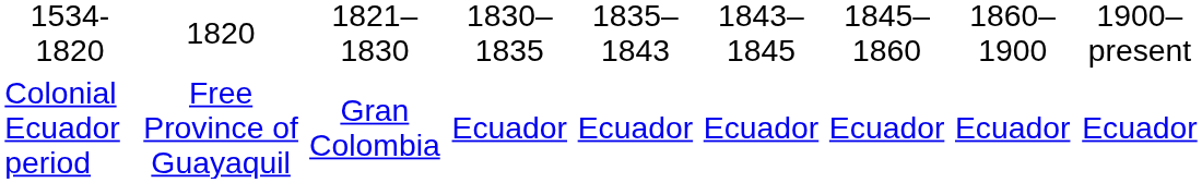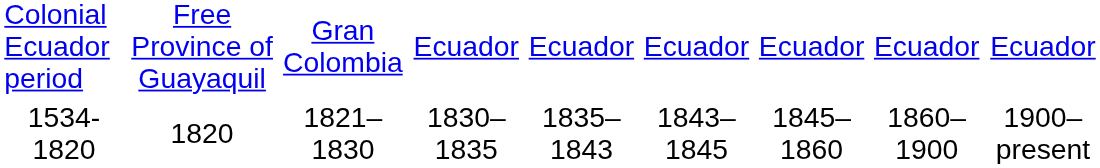rows swapped: Colonial Ecuador period <-> 1534-1820
